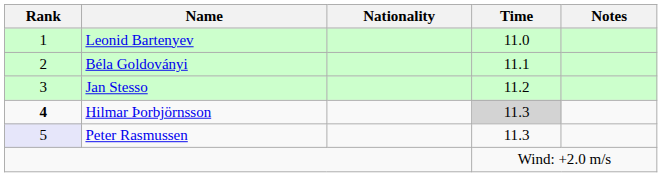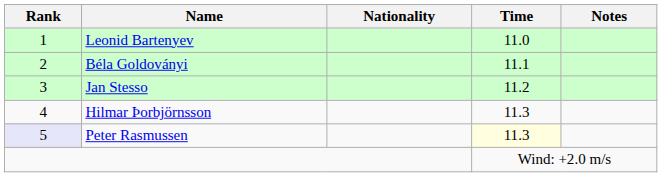Hilmar Þorbjörnsson | Rank: bold -> normal
Hilmar Þorbjörnsson | Time: lightgrey background -> no background
Peter Rasmussen | Time: no background -> lightyellow background
